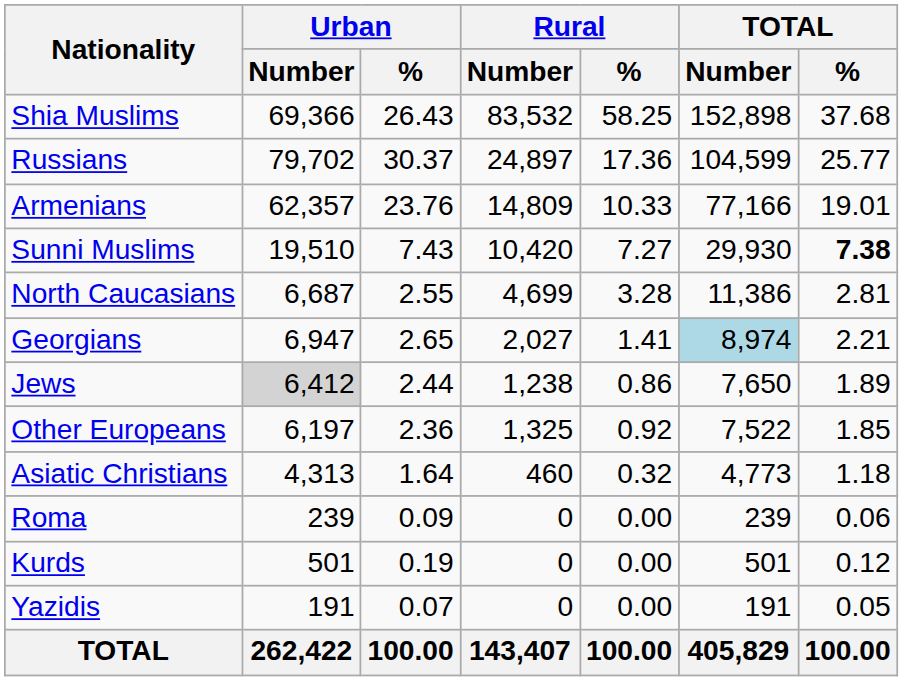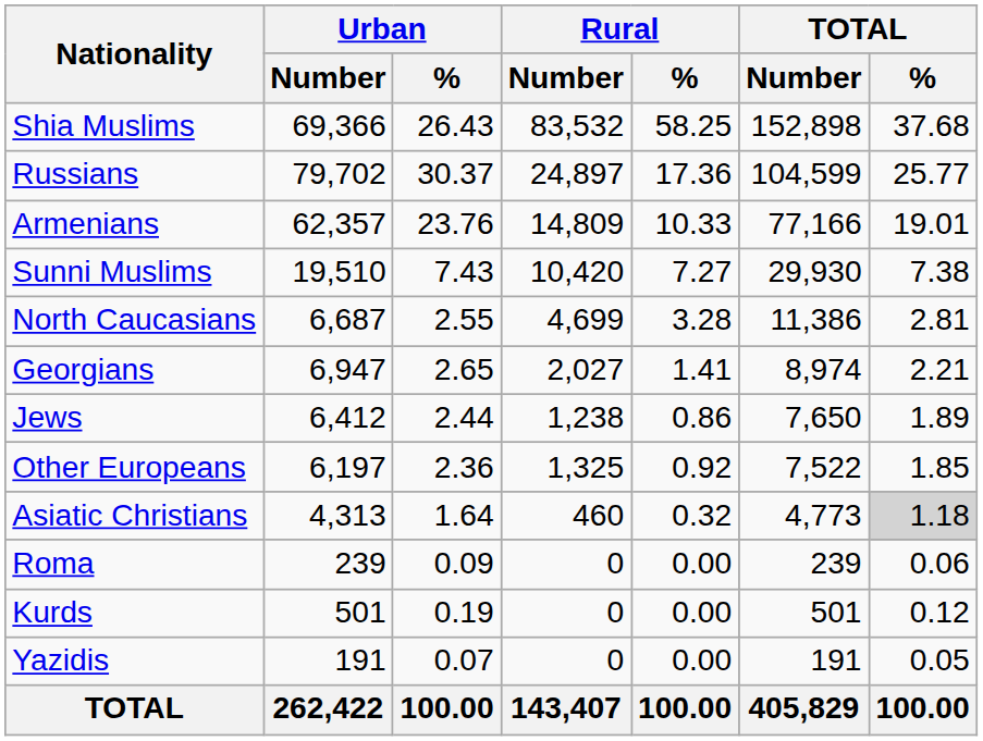Sunni Muslims | TOTAL / %: bold -> normal
Georgians | TOTAL / Number: lightblue background -> no background
Jews | Urban / Number: lightgrey background -> no background
Asiatic Christians | TOTAL / %: no background -> lightgrey background
